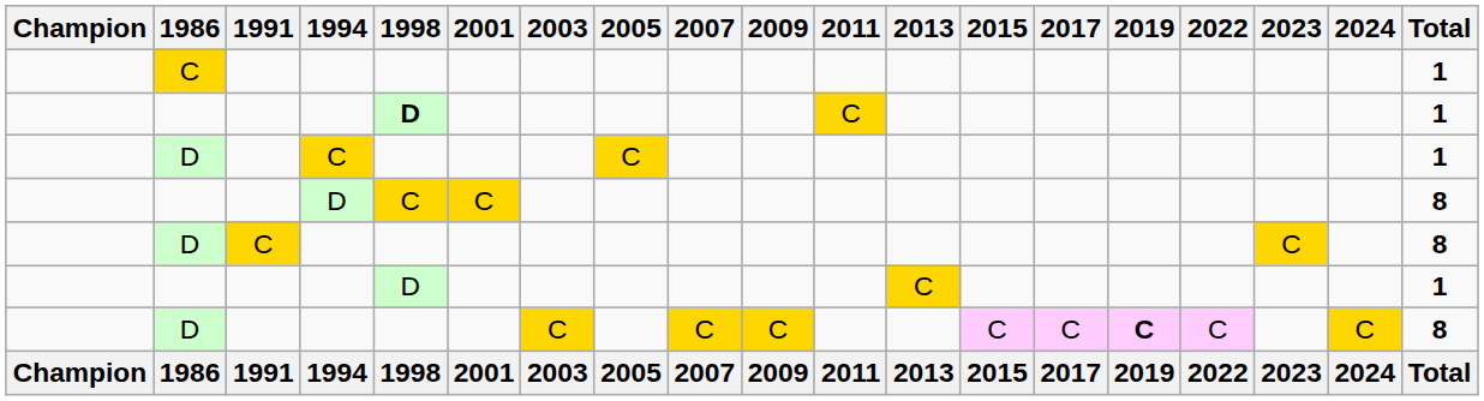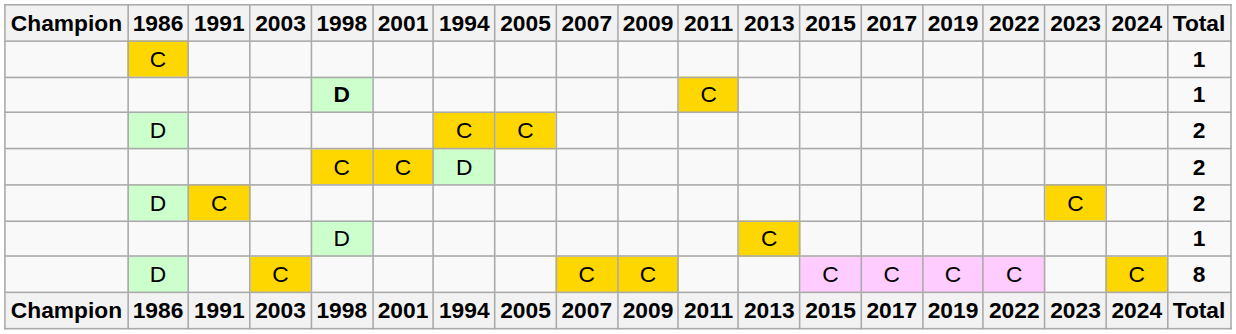columns swapped: 1994 <-> 2003
row 4 | Total: 1 -> 2
row 5 | Total: 8 -> 2
row 6 | Total: 8 -> 2
row 8 | 2019: bold -> normal
